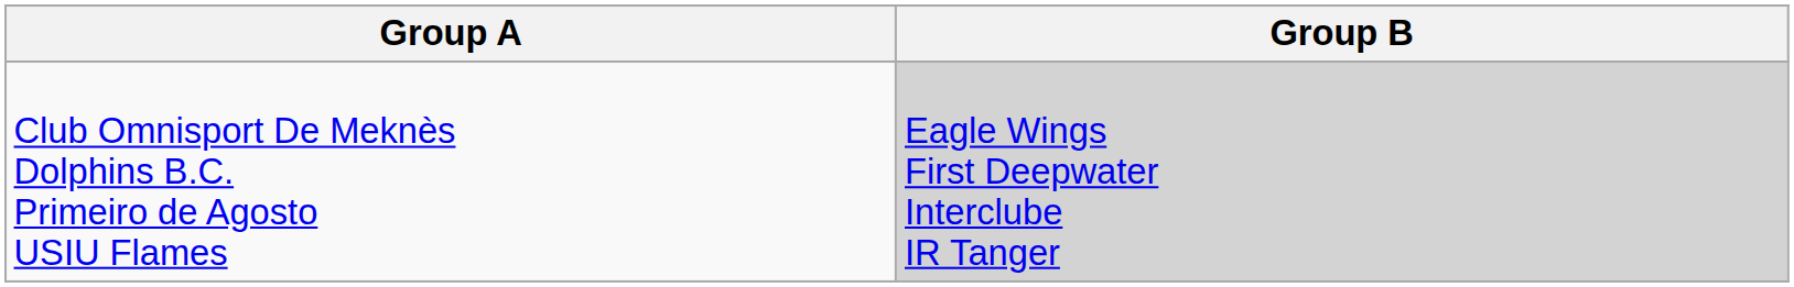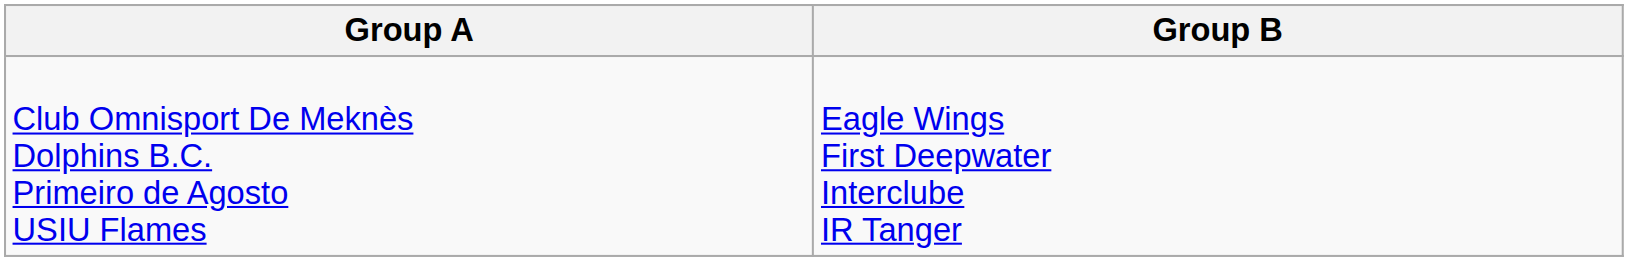row 2 | Group B: lightgrey background -> no background
